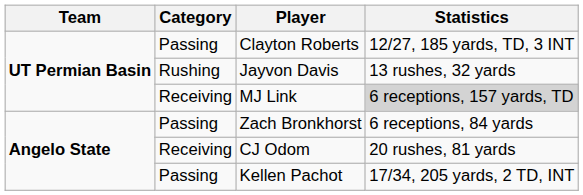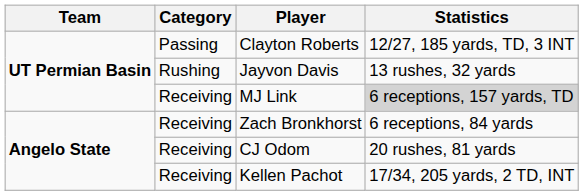Zach Bronkhorst | Category: Passing -> Receiving
Kellen Pachot | Category: Passing -> Receiving
